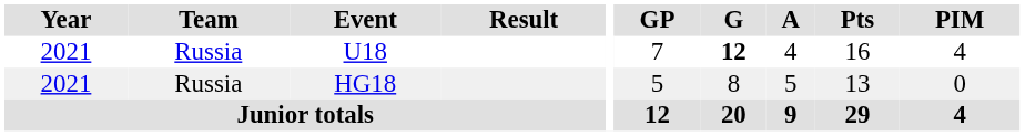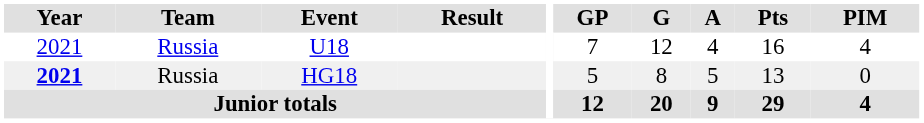U18 | G: bold -> normal
HG18 | Year: normal -> bold
